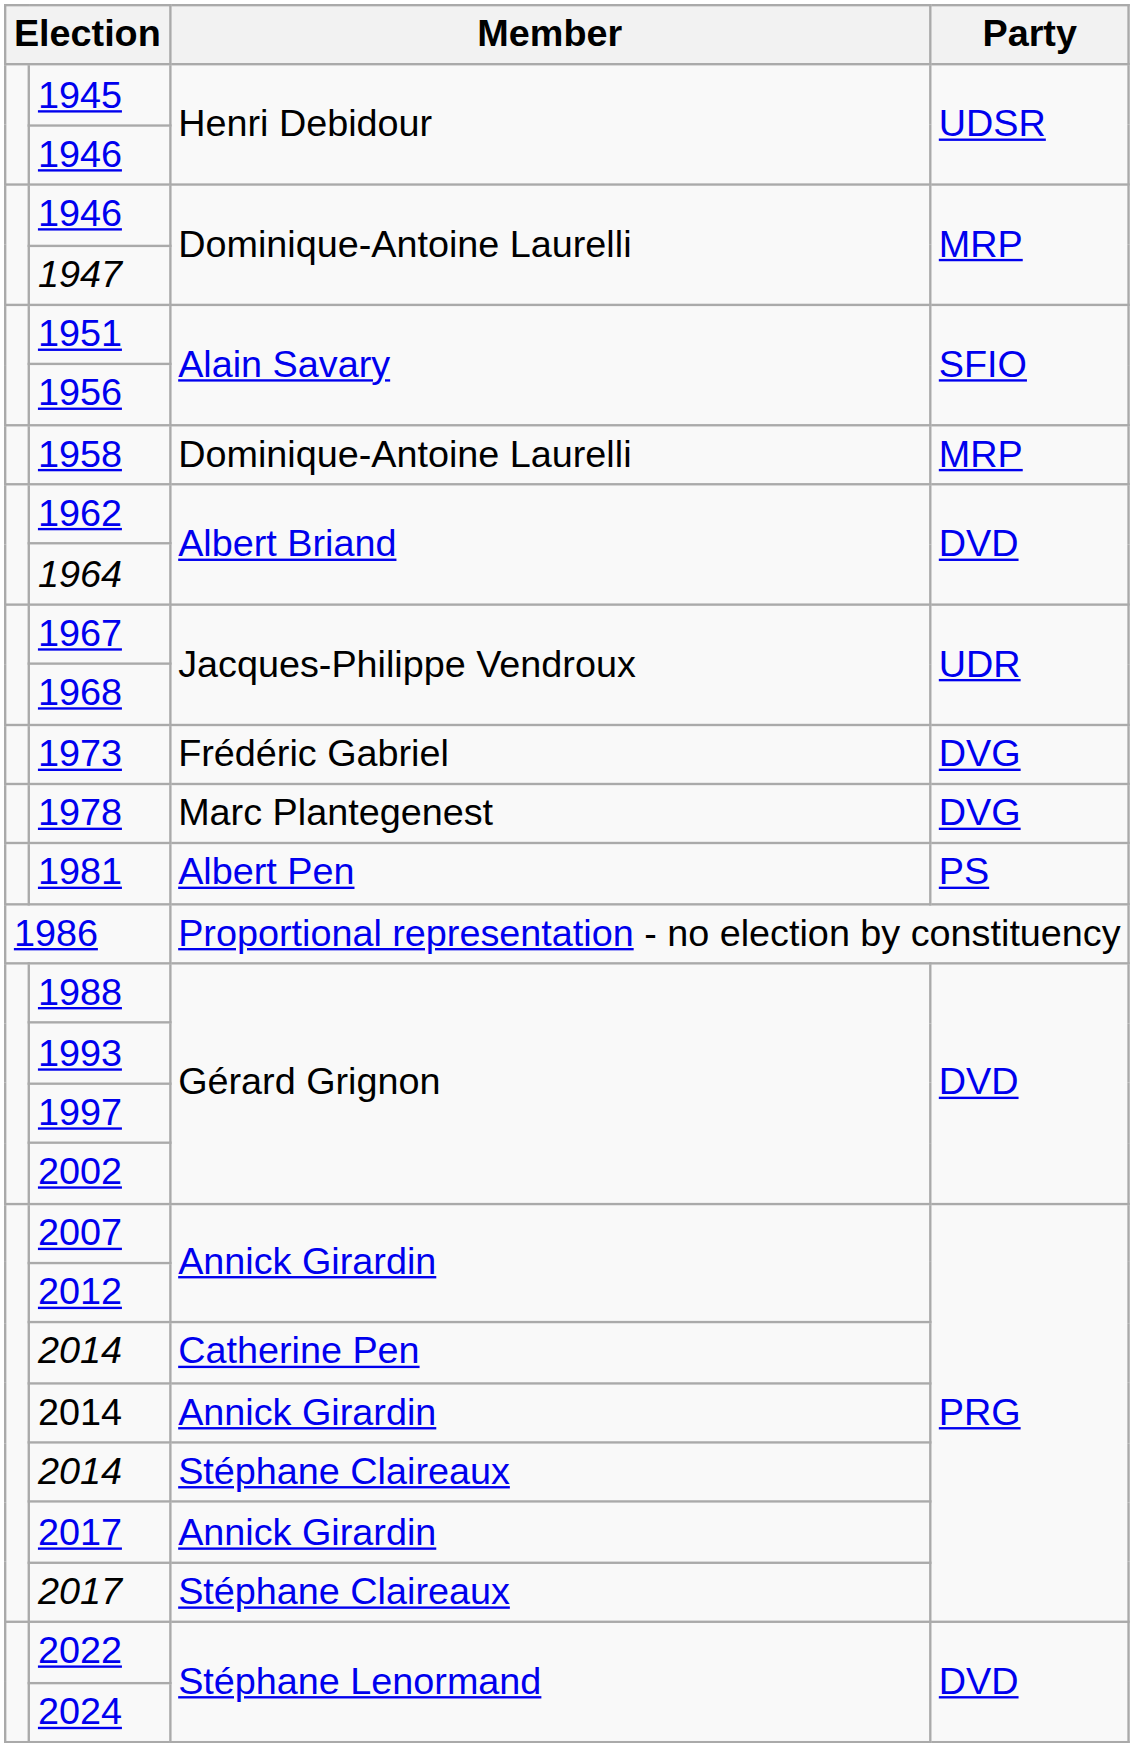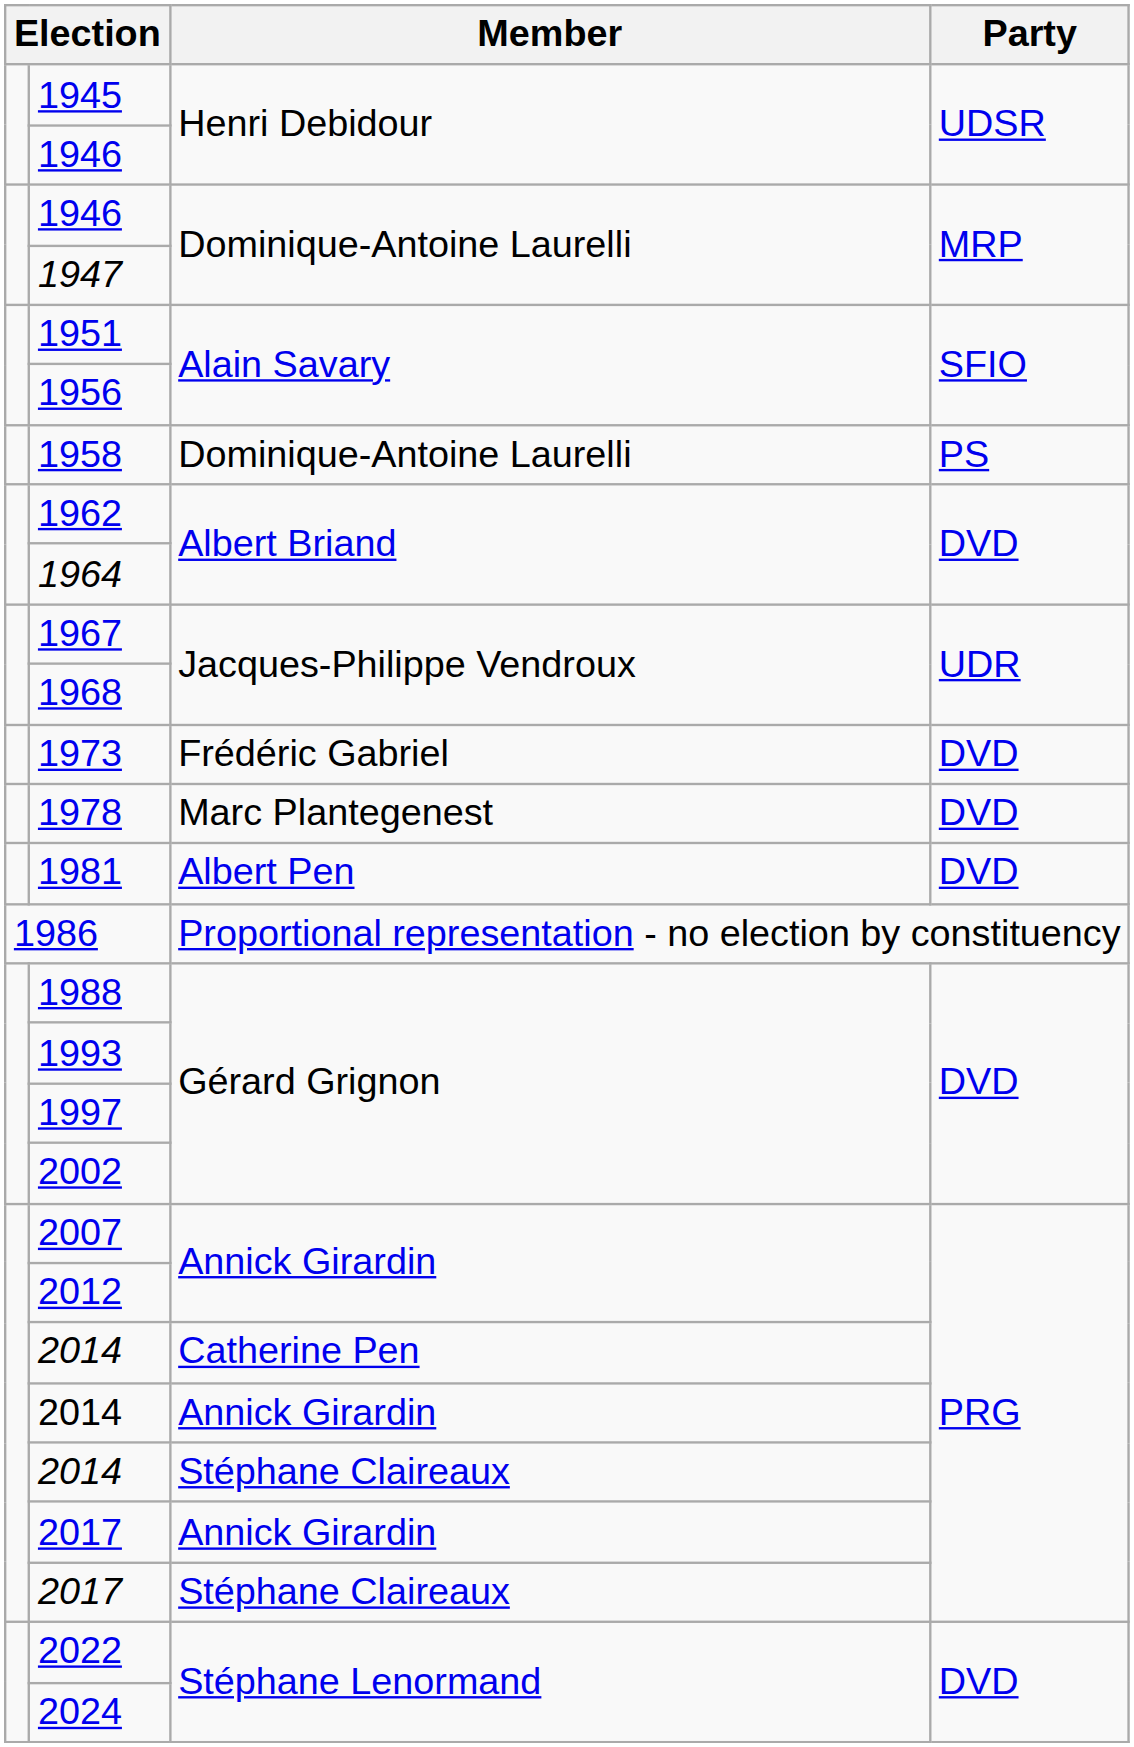1958 | Party: MRP -> PS
1973 | Party: DVG -> DVD
1978 | Party: DVG -> DVD
1981 | Party: PS -> DVD
